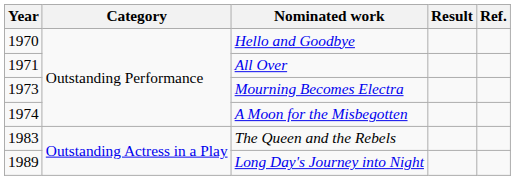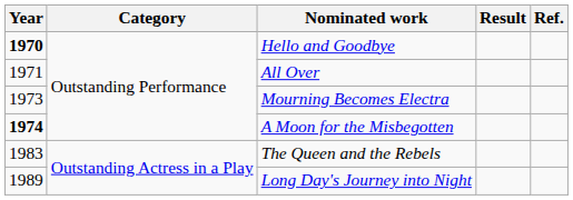Hello and Goodbye | Year: normal -> bold
A Moon for the Misbegotten | Year: normal -> bold
